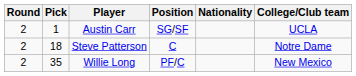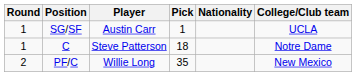columns swapped: Pick <-> Position
Austin Carr | Round: 2 -> 1
Steve Patterson | Round: 2 -> 1
